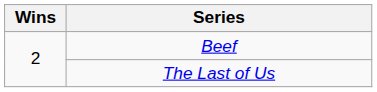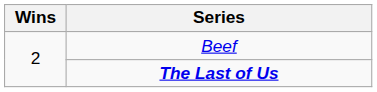The Last of Us | Series: normal -> bold
